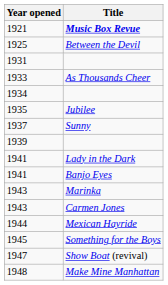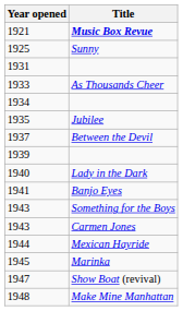row 3 | Title: Between the Devil -> Sunny
row 8 | Title: Sunny -> Between the Devil
row 10 | Year opened: 1941 -> 1940
row 12 | Title: Marinka -> Something for the Boys
row 15 | Title: Something for the Boys -> Marinka
